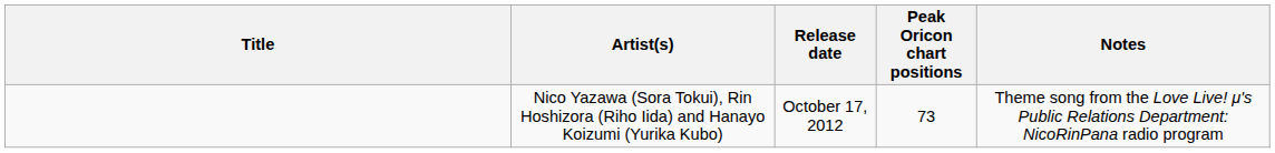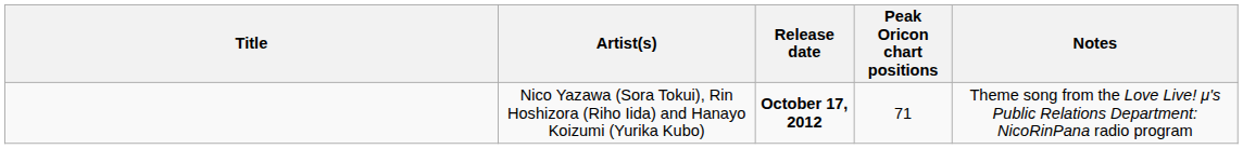row 2 | Release date: normal -> bold
row 2 | Peak Oricon chart positions: 73 -> 71
